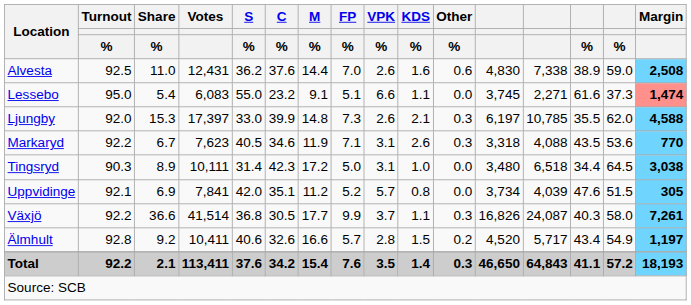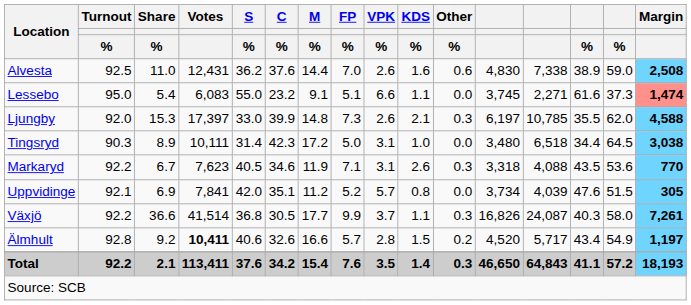rows swapped: Markaryd <-> Tingsryd
Älmhult | Votes: normal -> bold
